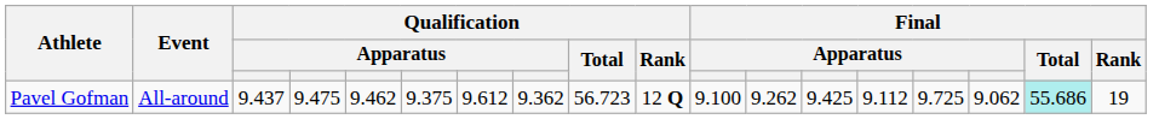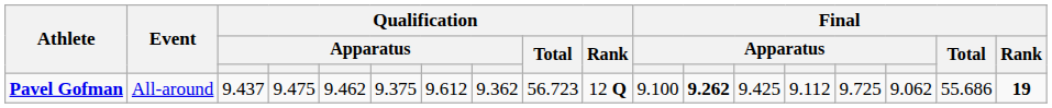row 4 | Athlete: normal -> bold
row 4 | column 12: normal -> bold
row 4 | Final / Total: paleturquoise background -> no background
row 4 | Final / Rank: normal -> bold
